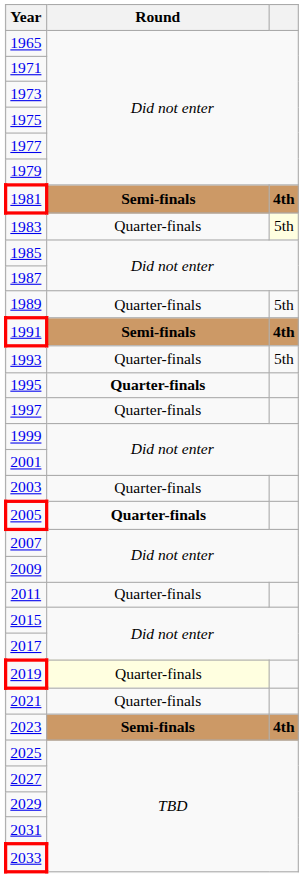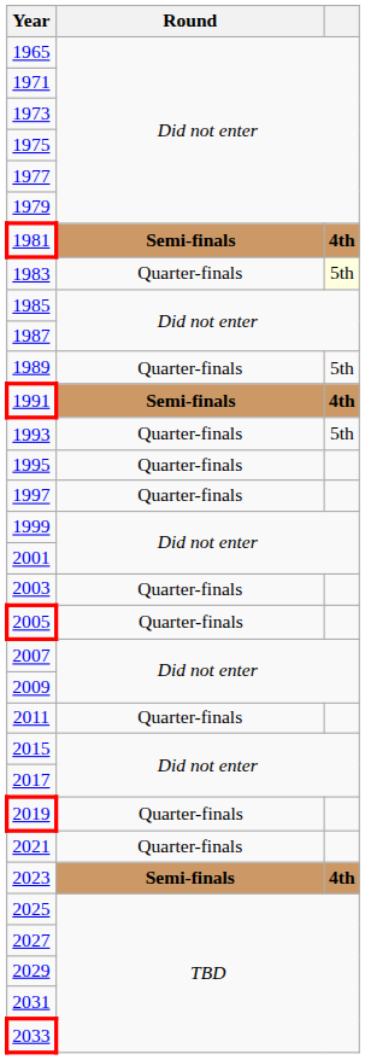1995 | Round: bold -> normal
2005 | Round: bold -> normal
2019 | Round: lightyellow background -> no background
